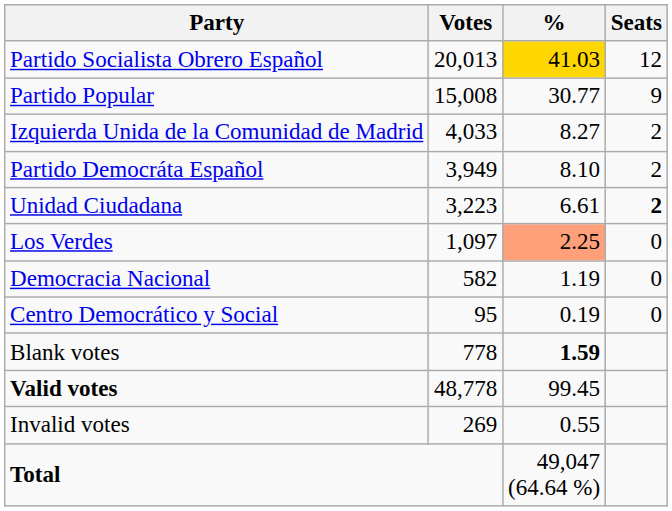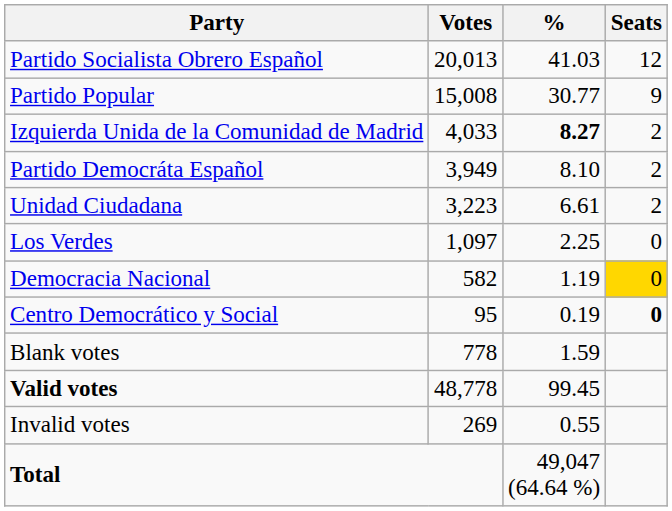Partido Socialista Obrero Español | %: gold background -> no background
Izquierda Unida de la Comunidad de Madrid | %: normal -> bold
Unidad Ciudadana | Seats: bold -> normal
Los Verdes | %: lightsalmon background -> no background
Democracia Nacional | Seats: no background -> gold background
Centro Democrático y Social | Seats: normal -> bold
Blank votes | %: bold -> normal
